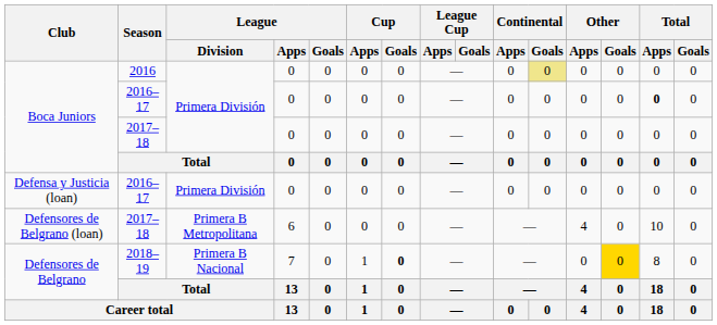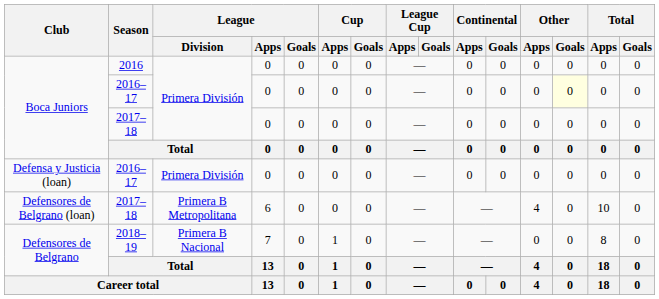Boca Juniors / 2016 | Continental / Goals: khaki background -> no background
Boca Juniors / 2016–17 | Other / Goals: no background -> lightyellow background
Boca Juniors / 2016–17 | Total / Apps: bold -> normal
Defensores de Belgrano / 2018–19 | Cup / Goals: bold -> normal
Defensores de Belgrano / 2018–19 | Other / Goals: gold background -> no background
